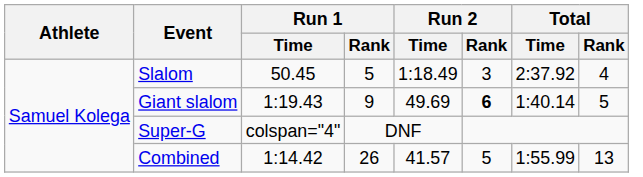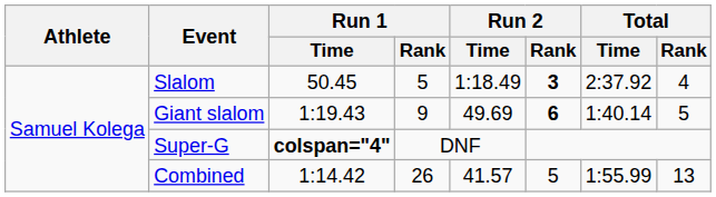Slalom | Run 2 / Rank: normal -> bold
Super-G | Run 1 / Time: normal -> bold
